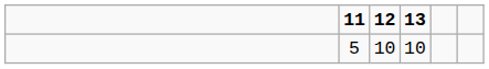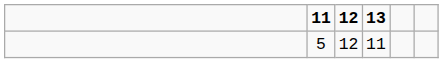row 2 | 12: 10 -> 12
row 2 | 13: 10 -> 11
